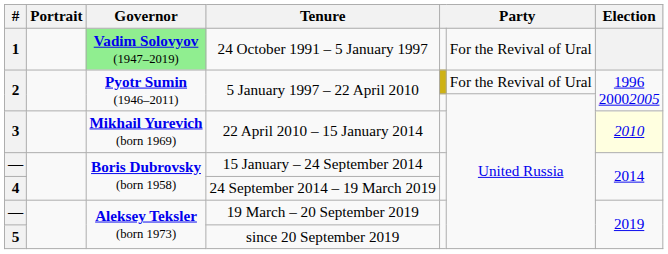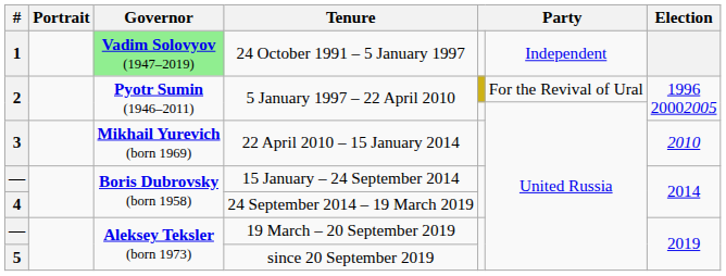24 October 1991 – 5 January 1997 | column 6: For the Revival of Ural -> Independent
22 April 2010 – 15 January 2014 | Election: lightyellow background -> no background
